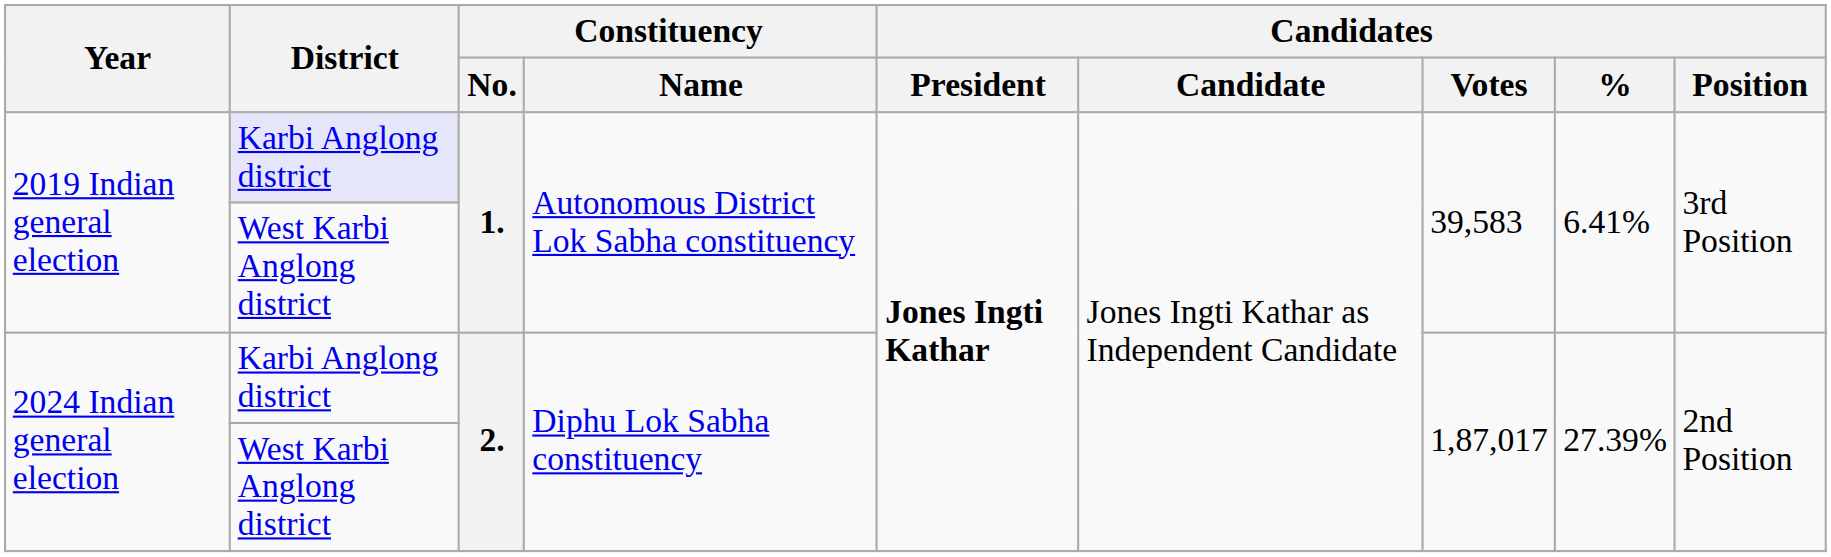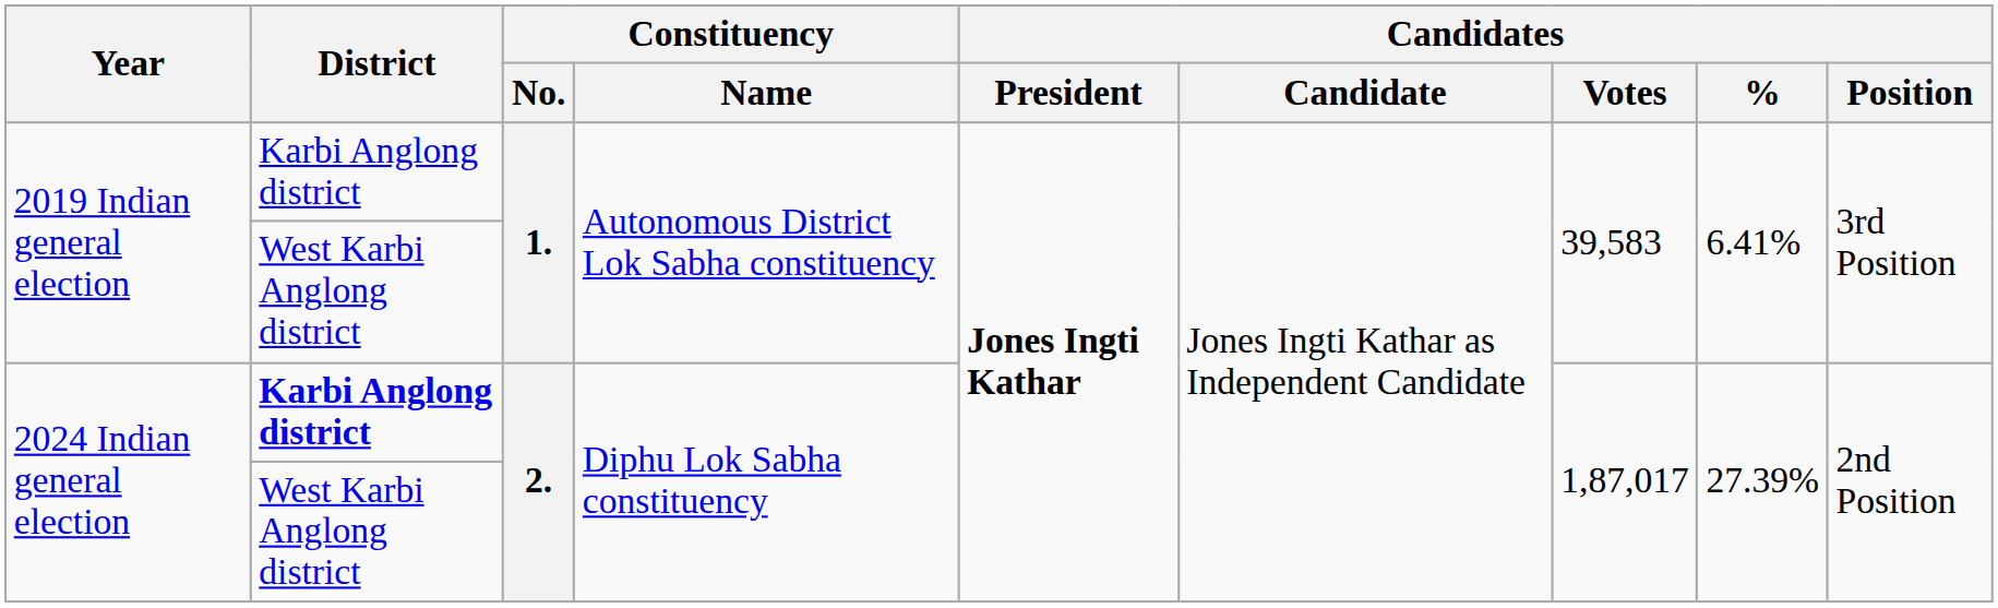2019 Indian general election / Karbi Anglong district | District: lavender background -> no background
2024 Indian general election / Karbi Anglong district | District: normal -> bold
